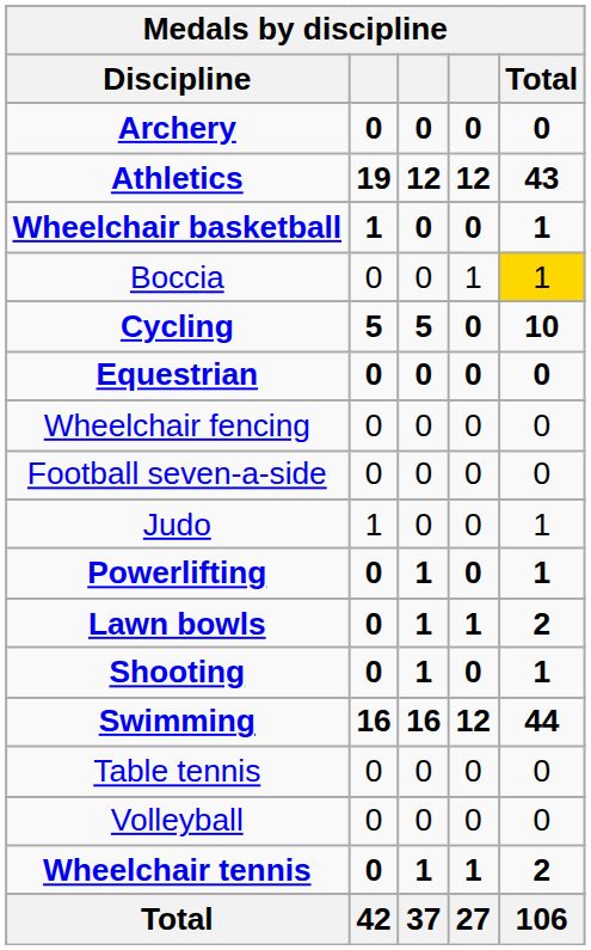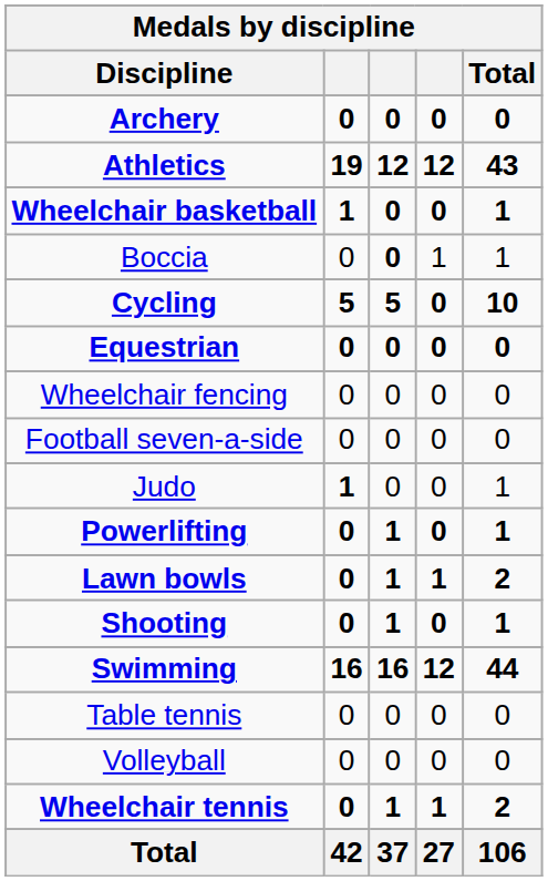Boccia | column 3: normal -> bold
Boccia | Total: gold background -> no background
Judo | column 2: normal -> bold
